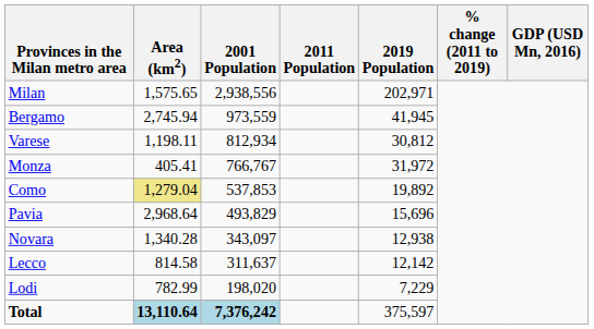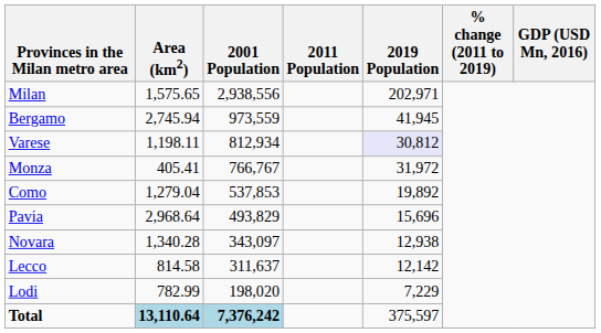Varese | 2019 Population: no background -> lavender background
Como | Area (km2): khaki background -> no background
